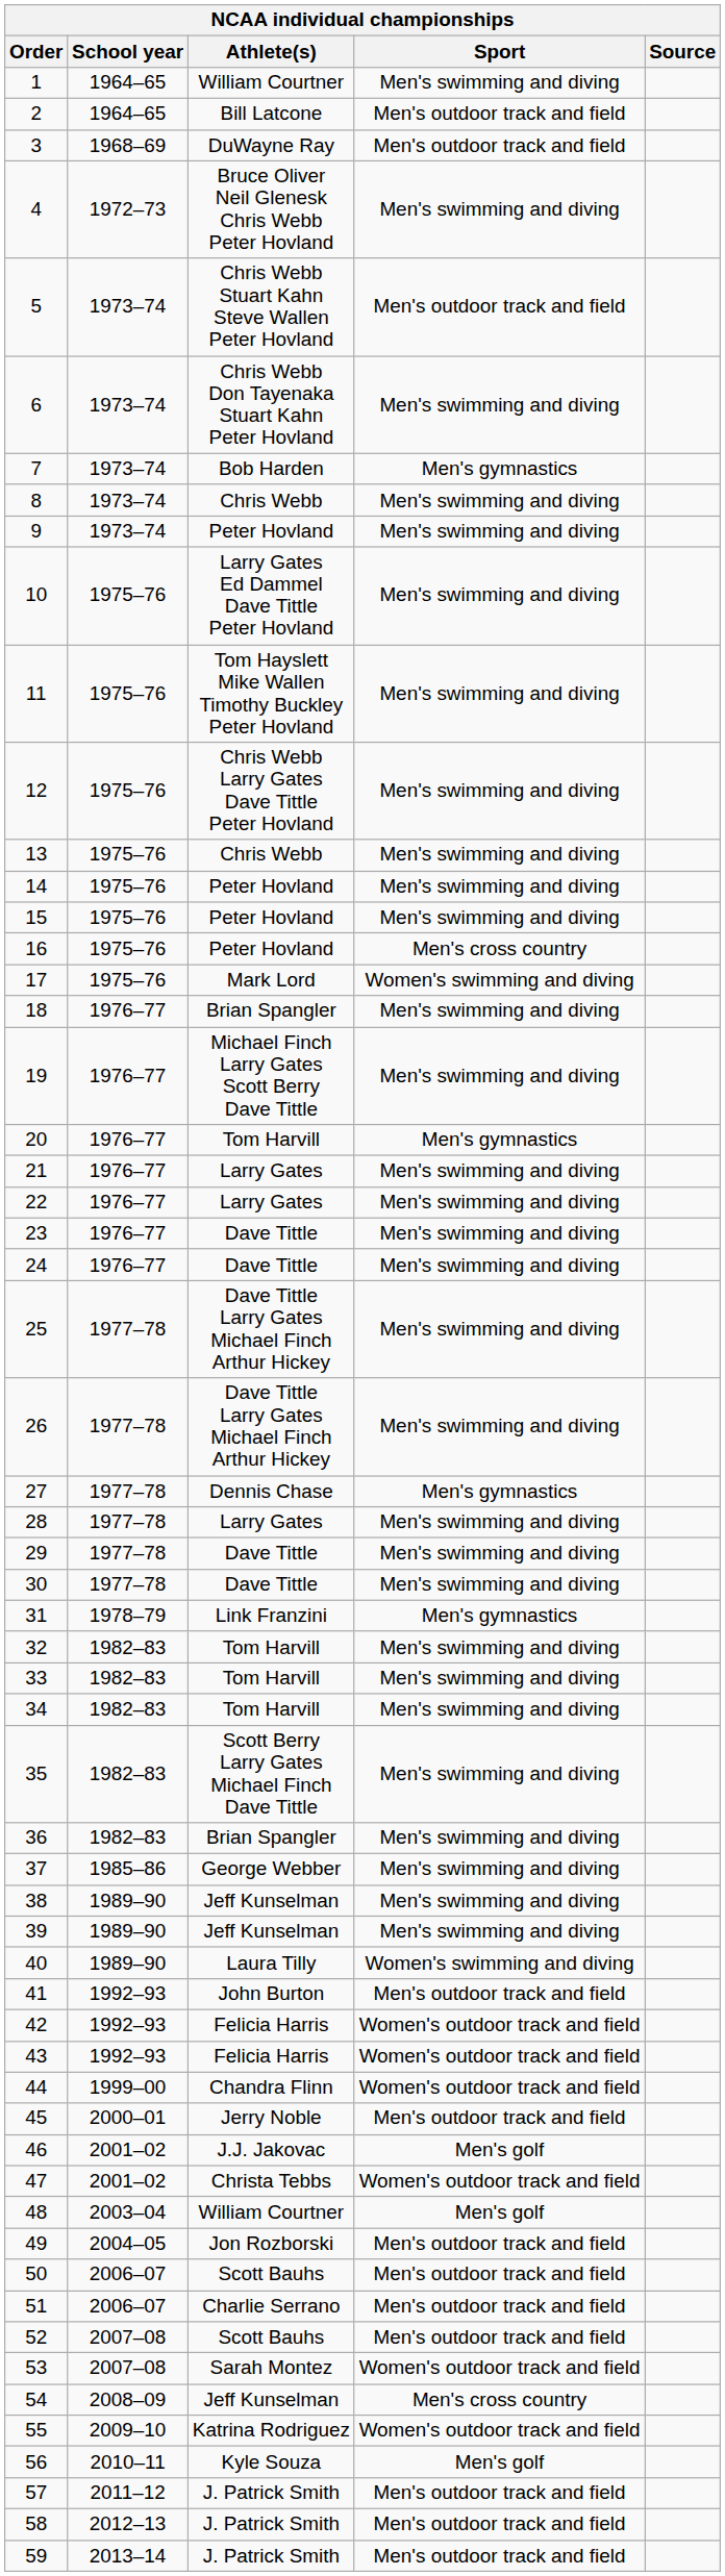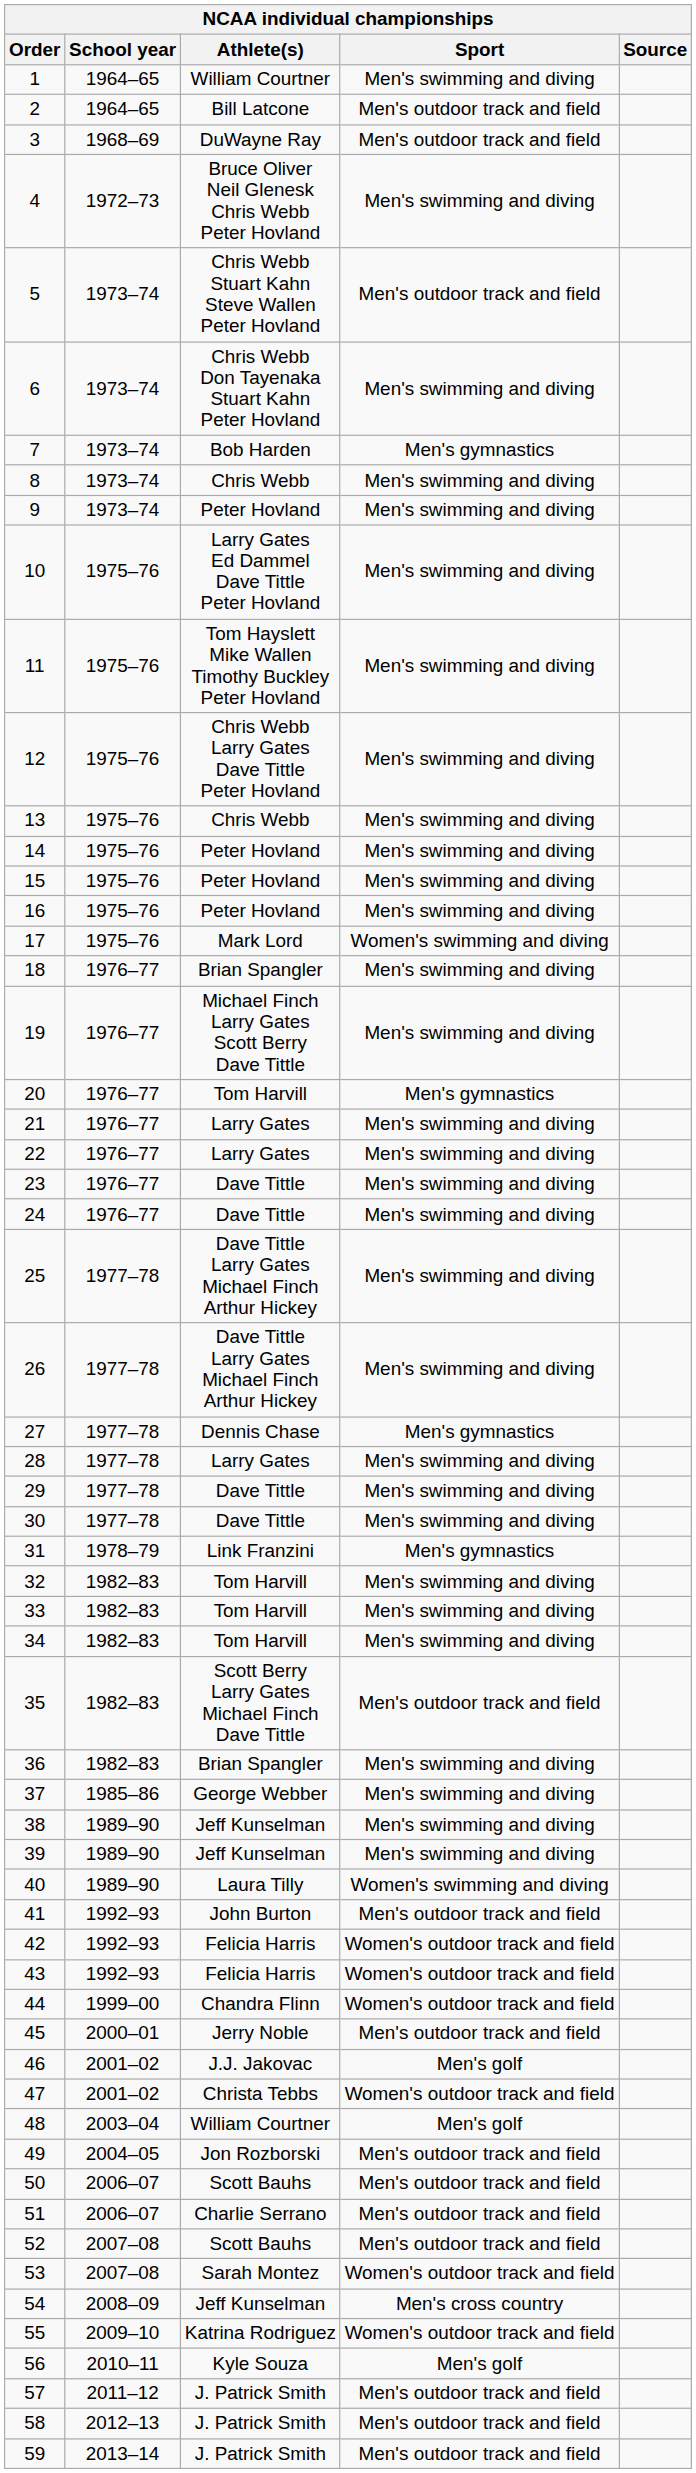16 | Sport: Men's cross country -> Men's swimming and diving
35 | Sport: Men's swimming and diving -> Men's outdoor track and field
